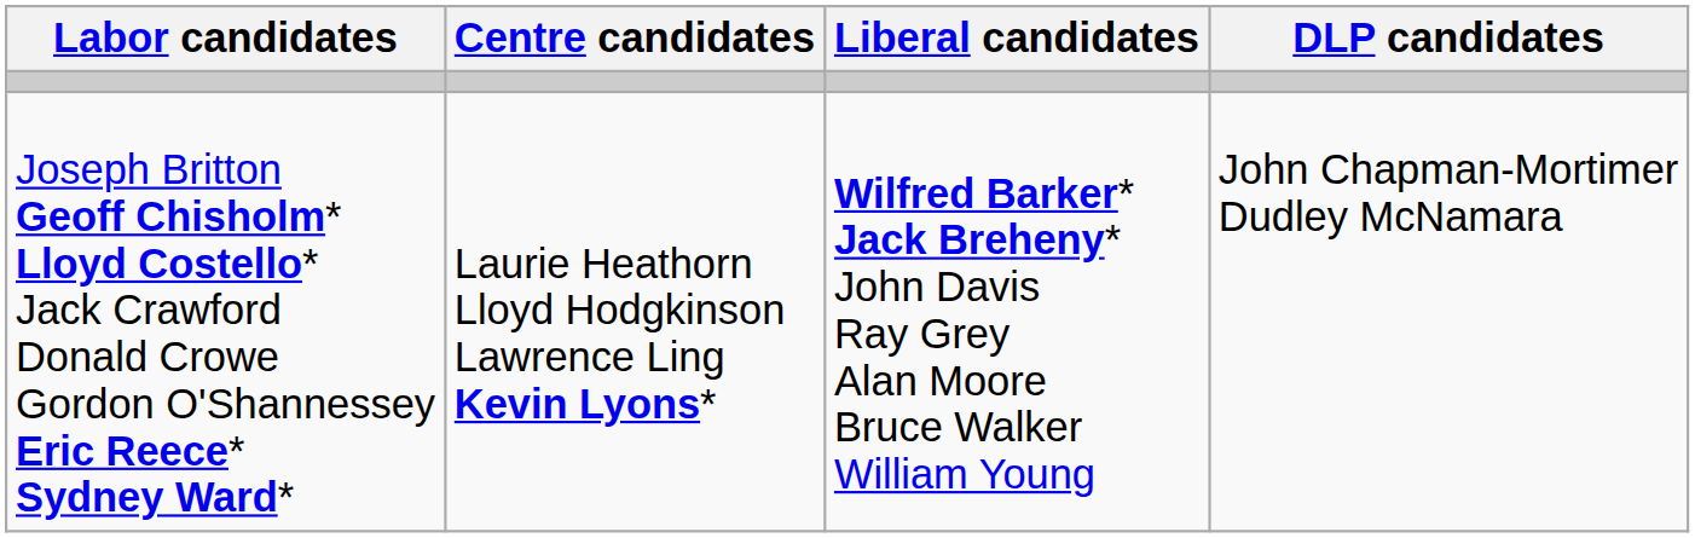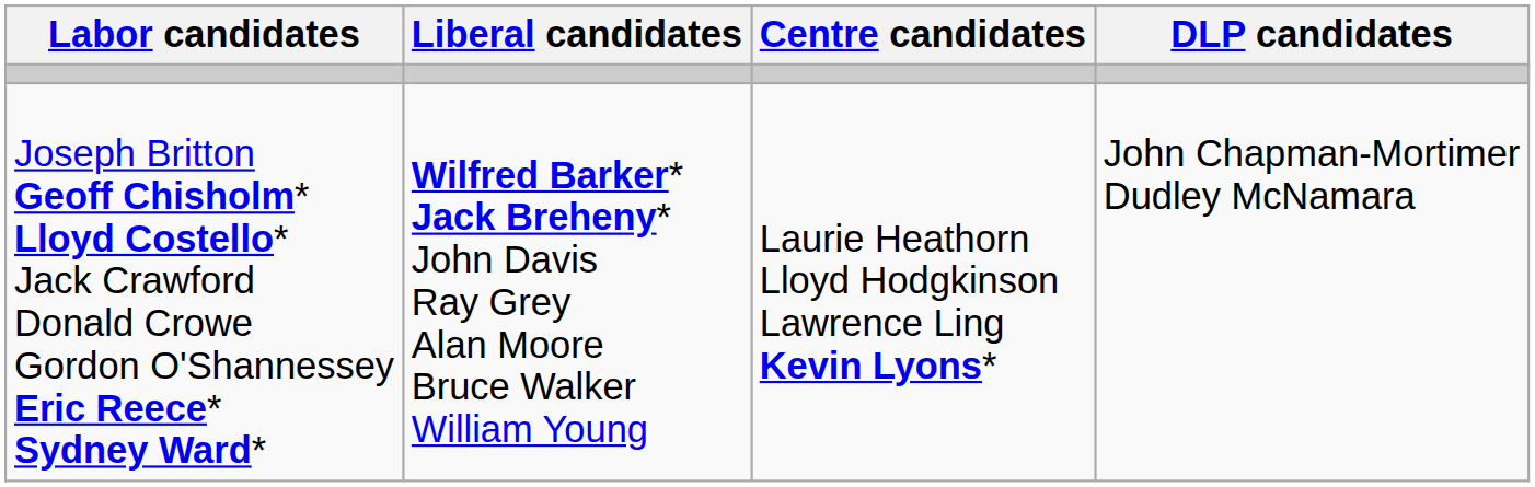columns swapped: Liberal candidates <-> Centre candidates
